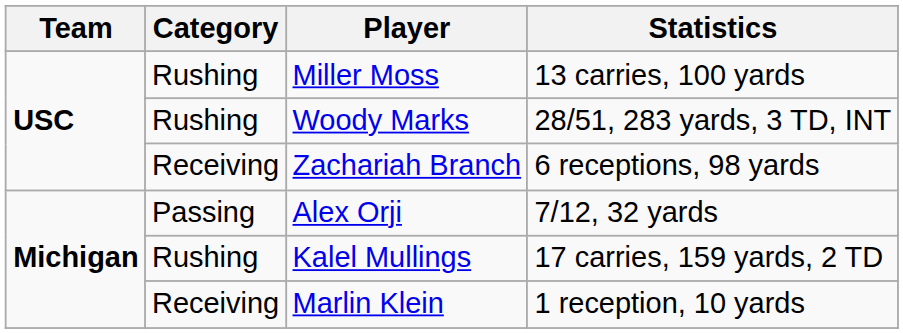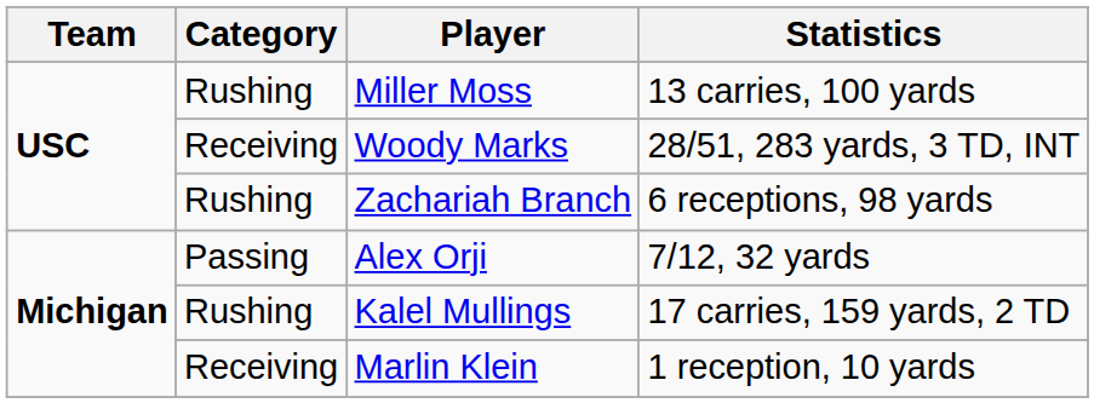Woody Marks | Category: Rushing -> Receiving
Zachariah Branch | Category: Receiving -> Rushing
